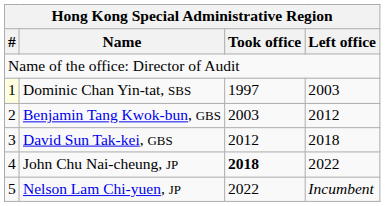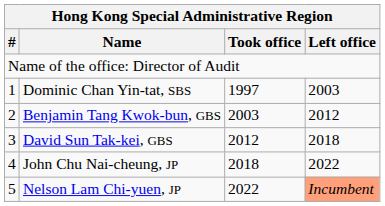Dominic Chan Yin-tat, SBS | #: lightyellow background -> no background
John Chu Nai-cheung, JP | Took office: bold -> normal
Nelson Lam Chi-yuen, JP | Left office: no background -> lightsalmon background
